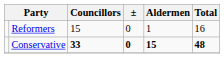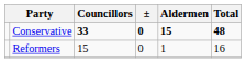rows swapped: Conservative <-> Reformers
